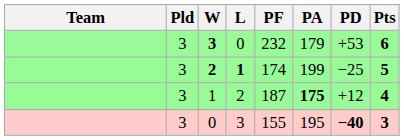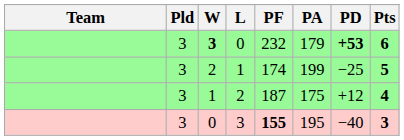row 2 | PD: normal -> bold
row 3 | W: bold -> normal
row 3 | L: bold -> normal
row 4 | PA: bold -> normal
row 5 | PF: normal -> bold
row 5 | PD: bold -> normal
